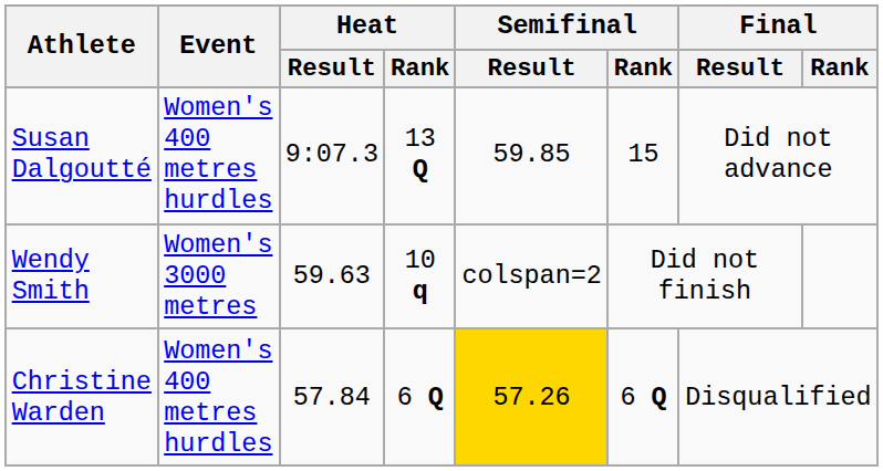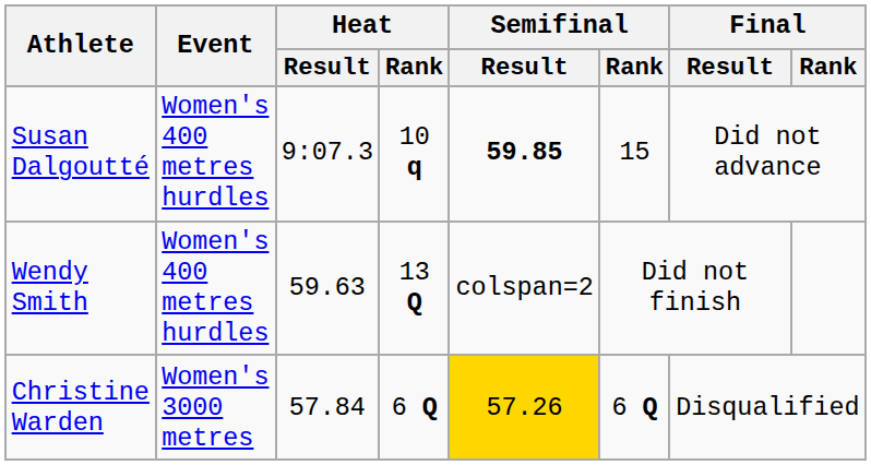Susan Dalgoutté | Heat / Rank: 13 Q -> 10 q
Susan Dalgoutté | Semifinal / Result: normal -> bold
Wendy Smith | Event: Women's 3000 metres -> Women's 400 metres hurdles
Wendy Smith | Heat / Rank: 10 q -> 13 Q
Christine Warden | Event: Women's 400 metres hurdles -> Women's 3000 metres
